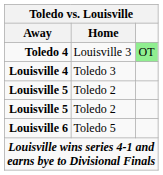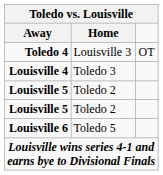Toledo 4 | column 3: lightgreen background -> no background
